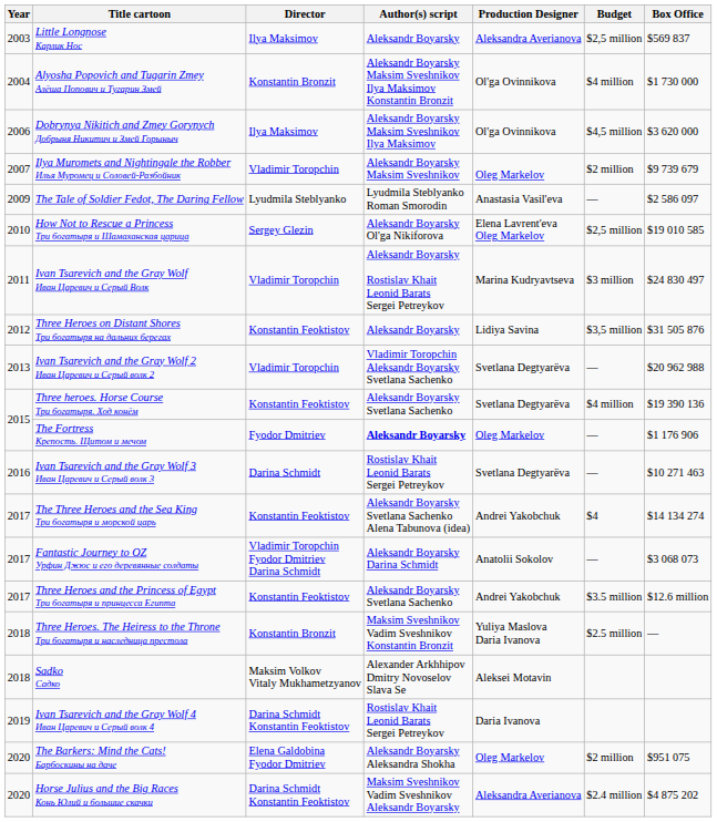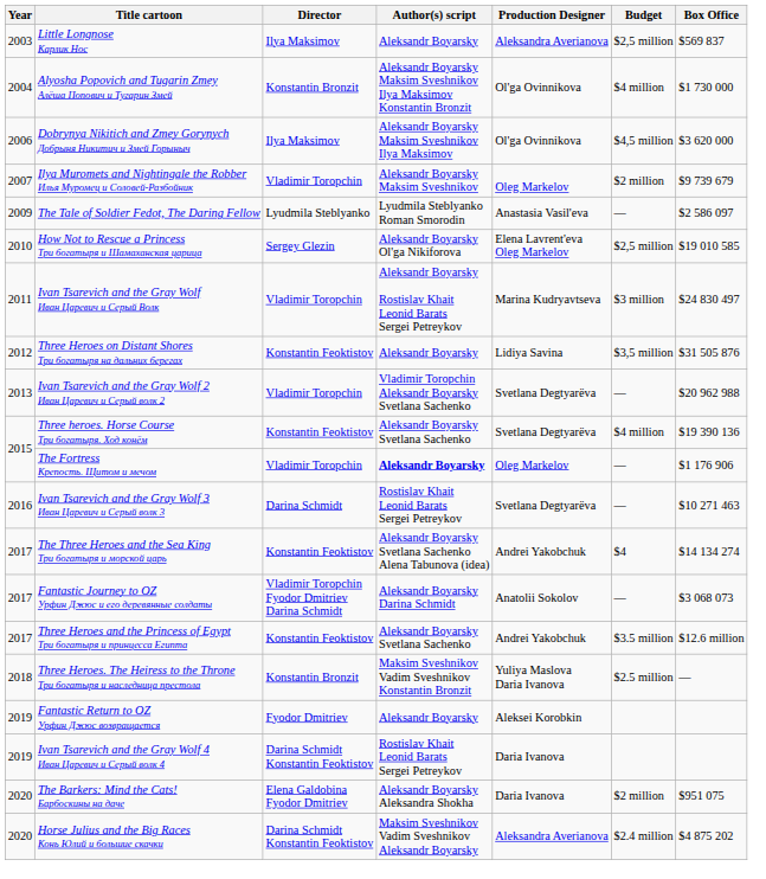The Fortress Крепость. Щитом и мечом | Director: Fyodor Dmitriev -> Vladimir Toropchin
- row: 2018 | Sadko Садко | Maksim Volkov Vitaly Mukhametzyanov | Alexander Arkhhipov Dmitry Novoselov Slava Se | Aleksei Motavin
+ row: 2019 | Fantastic Return to OZ Урфин Джюс возвращается | Fyodor Dmitriev | Aleksandr Boyarsky | Aleksei Korobkin
The Barkers: Mind the Cats! Барбоскины на даче | Production Designer: Oleg Markelov -> Daria Ivanova
